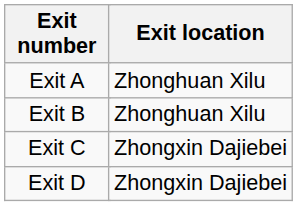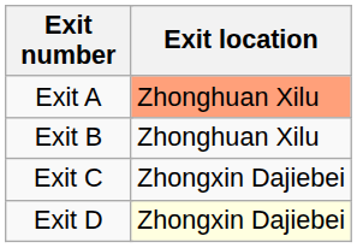Exit A | Exit location: no background -> lightsalmon background
Exit D | Exit location: no background -> lightyellow background
